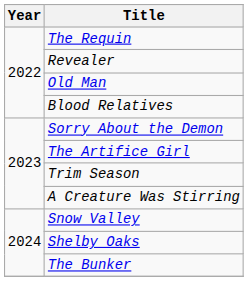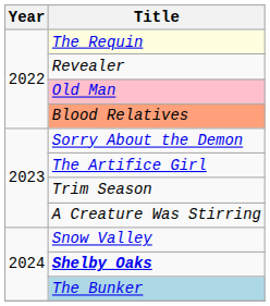The Requin | Title: no background -> lightyellow background
Old Man | Title: no background -> pink background
Blood Relatives | Title: no background -> lightsalmon background
Shelby Oaks | Title: normal -> bold
The Bunker | Title: no background -> lightblue background
